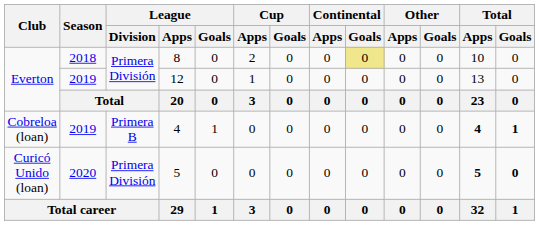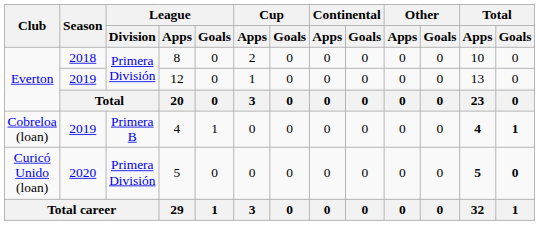8 | Continental / Goals: khaki background -> no background
